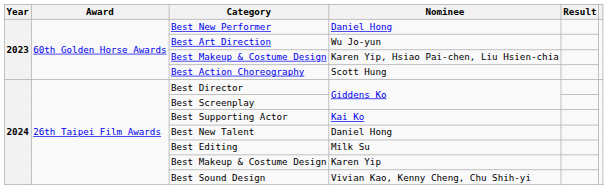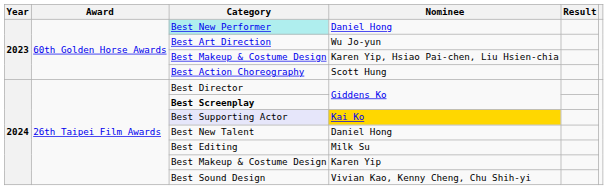Best New Performer | Category: no background -> paleturquoise background
Best Screenplay | Category: normal -> bold
Best Supporting Actor | Category: no background -> lavender background
Best Supporting Actor | Nominee: no background -> gold background
